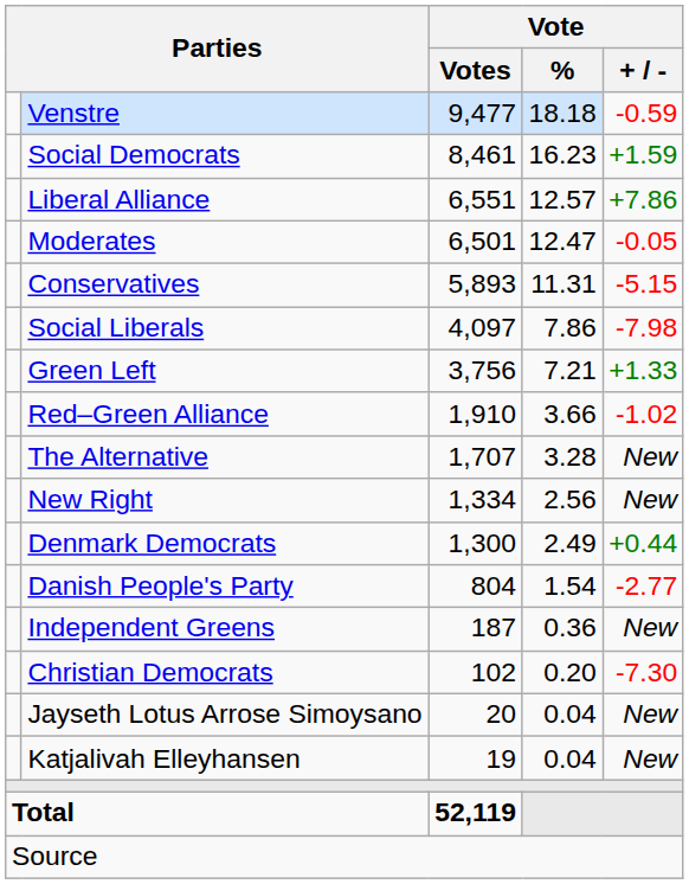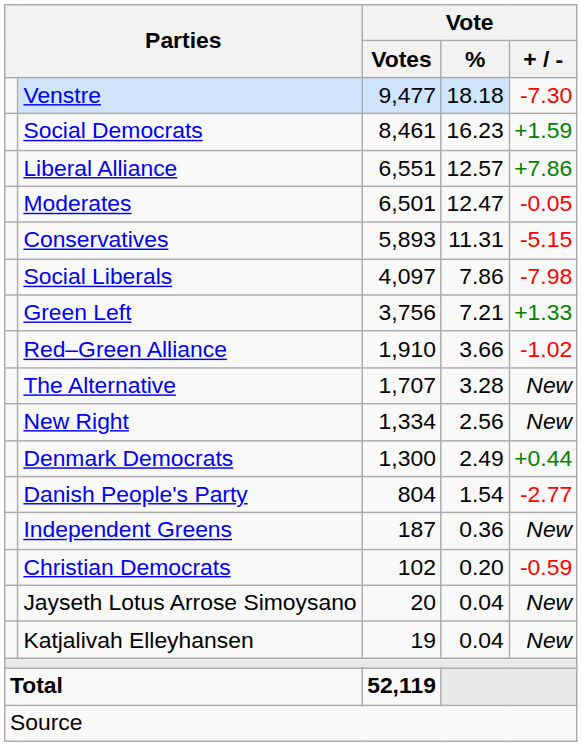Venstre | Vote / + / -: -0.59 -> -7.30
Christian Democrats | Vote / + / -: -7.30 -> -0.59
